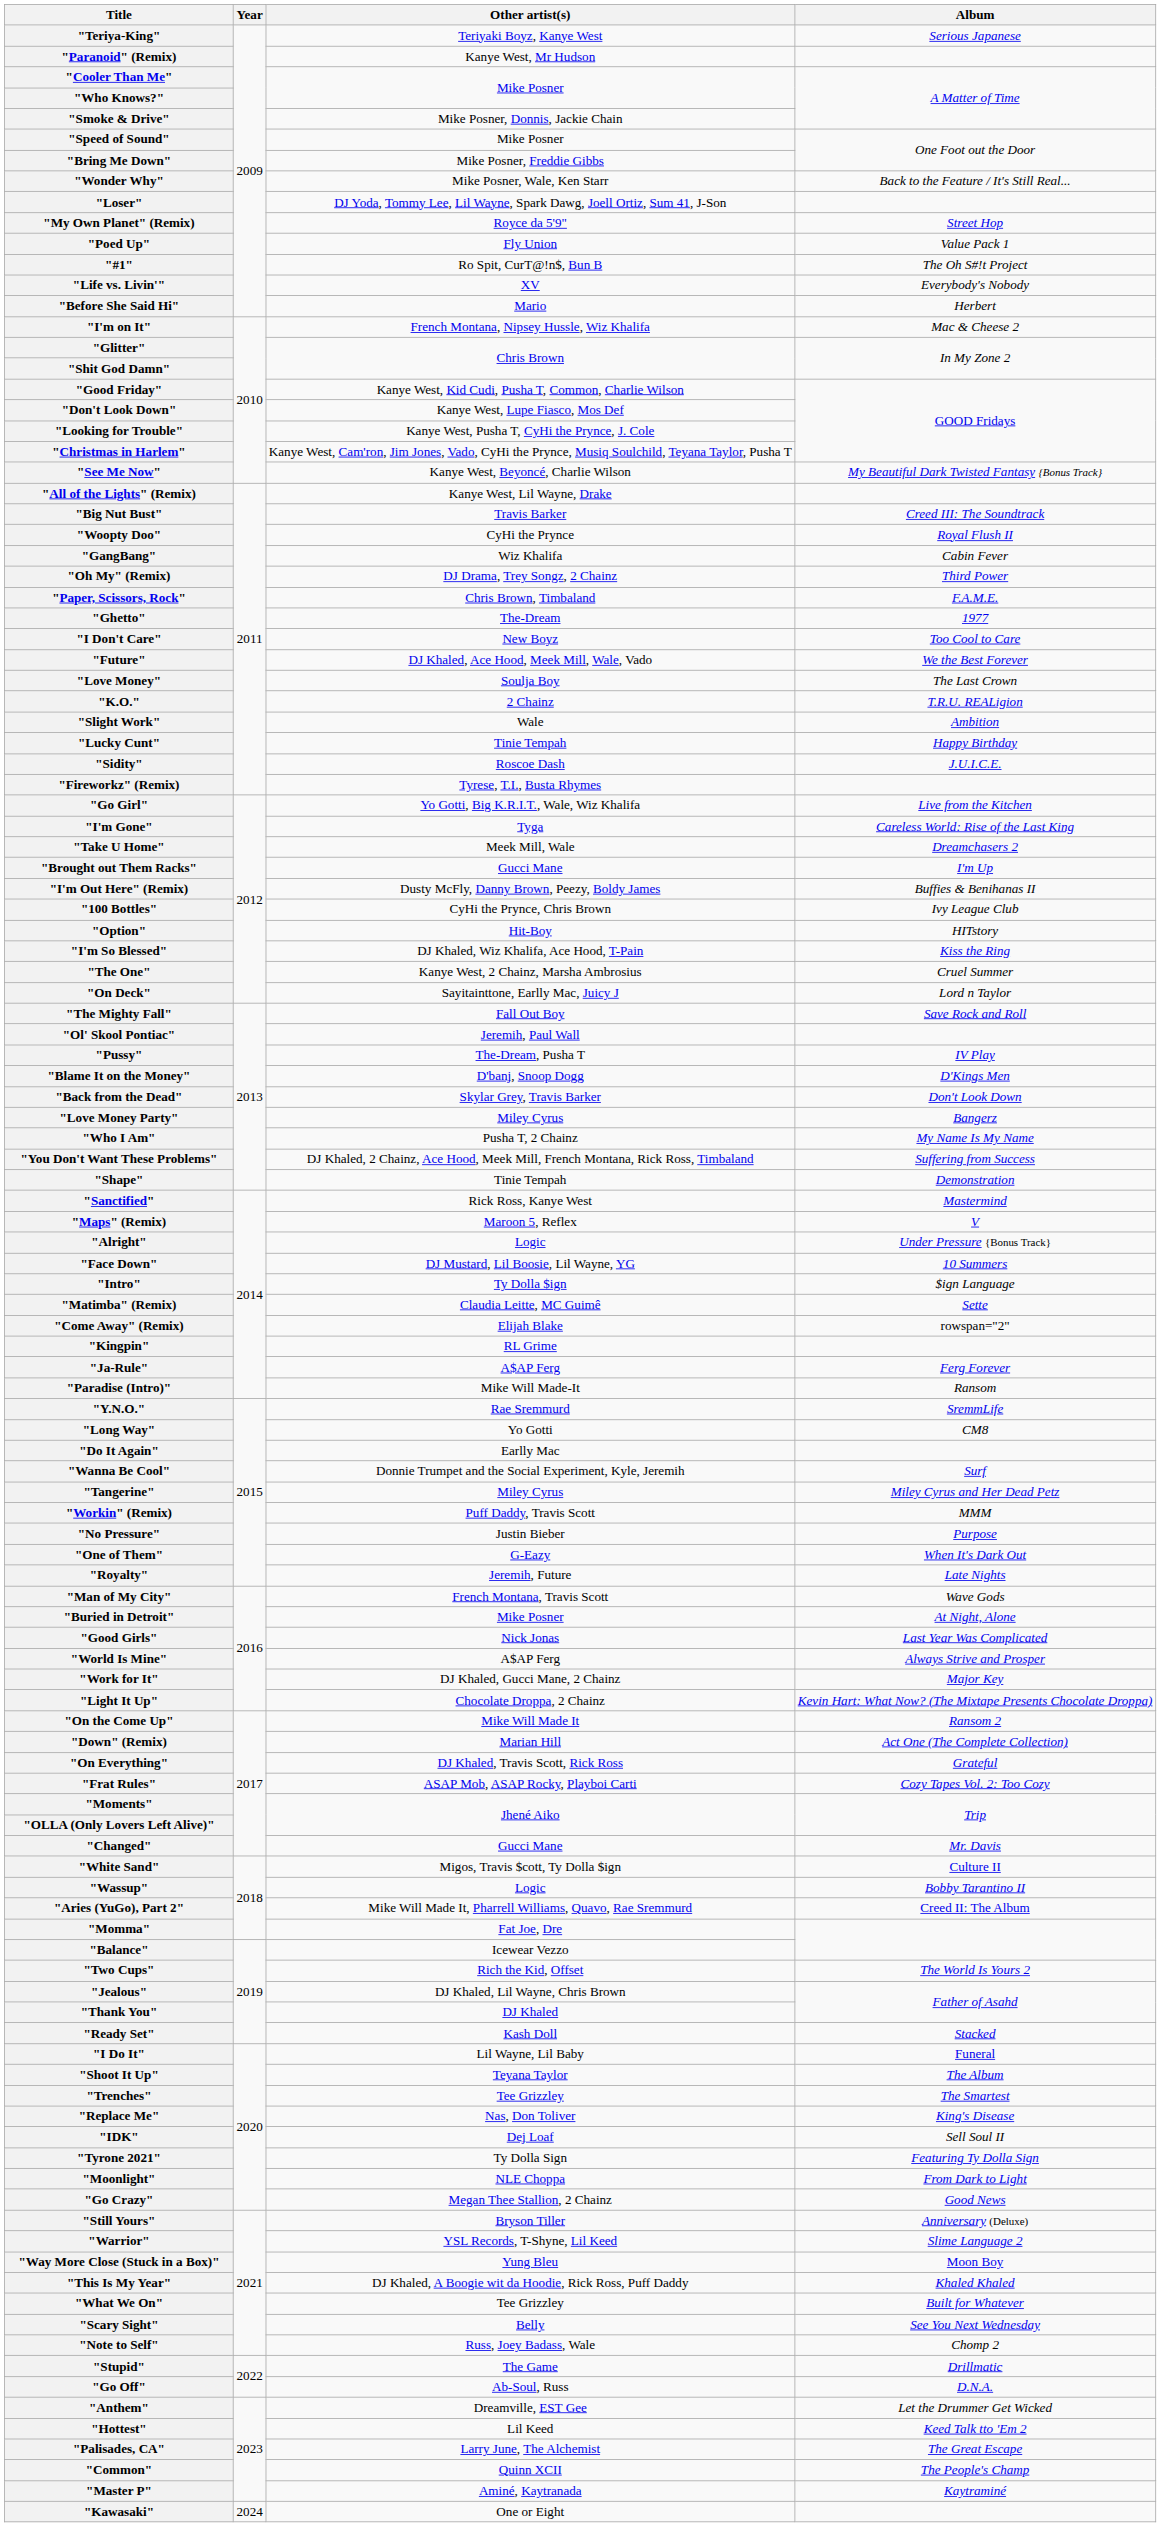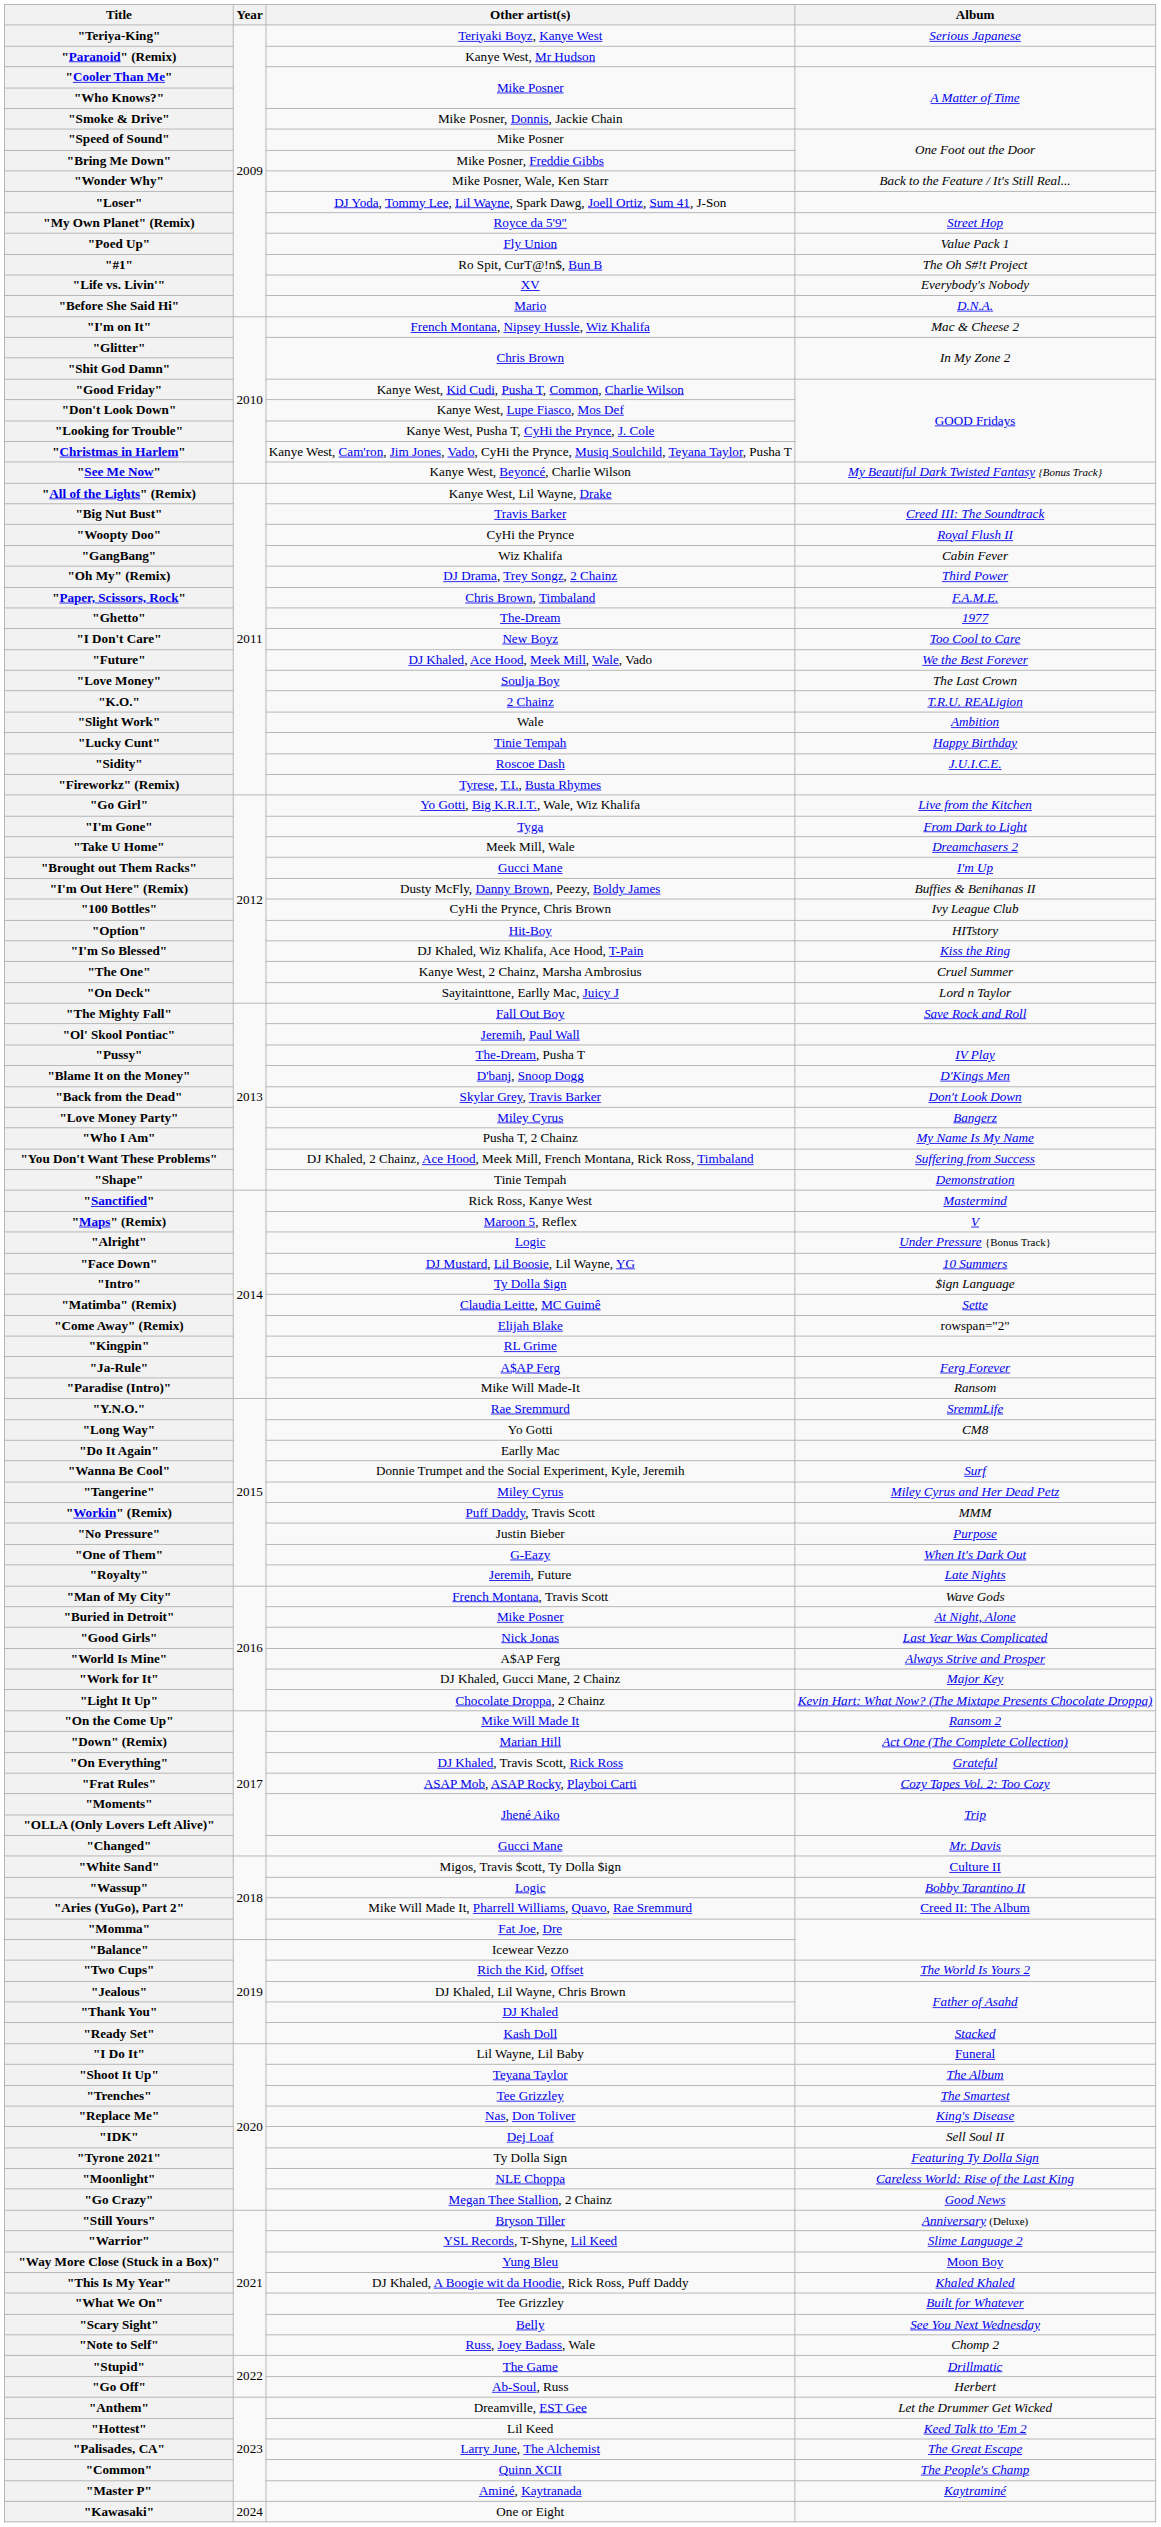"Before She Said Hi" | Album: Herbert -> D.N.A.
"I'm Gone" | Album: Careless World: Rise of the Last King -> From Dark to Light
"Moonlight" | Album: From Dark to Light -> Careless World: Rise of the Last King
"Go Off" | Album: D.N.A. -> Herbert
